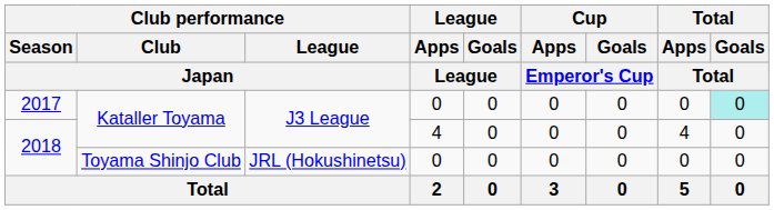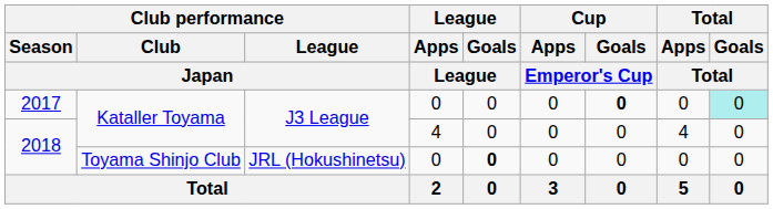2017 | Cup / Goals / Emperor's Cup: normal -> bold
2018 / Toyama Shinjo Club | League / Goals / League: normal -> bold
